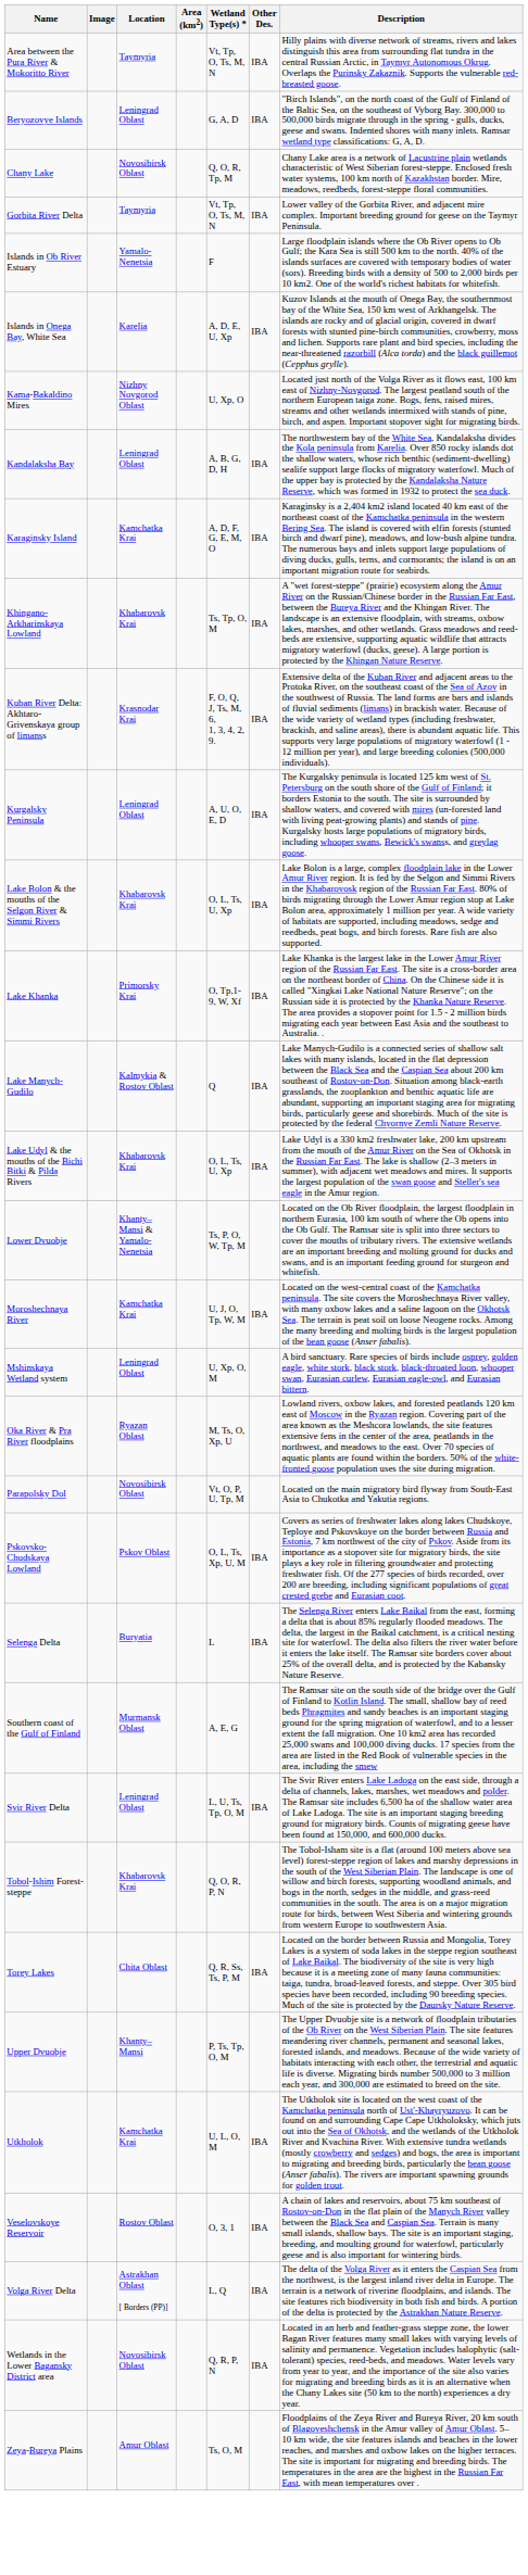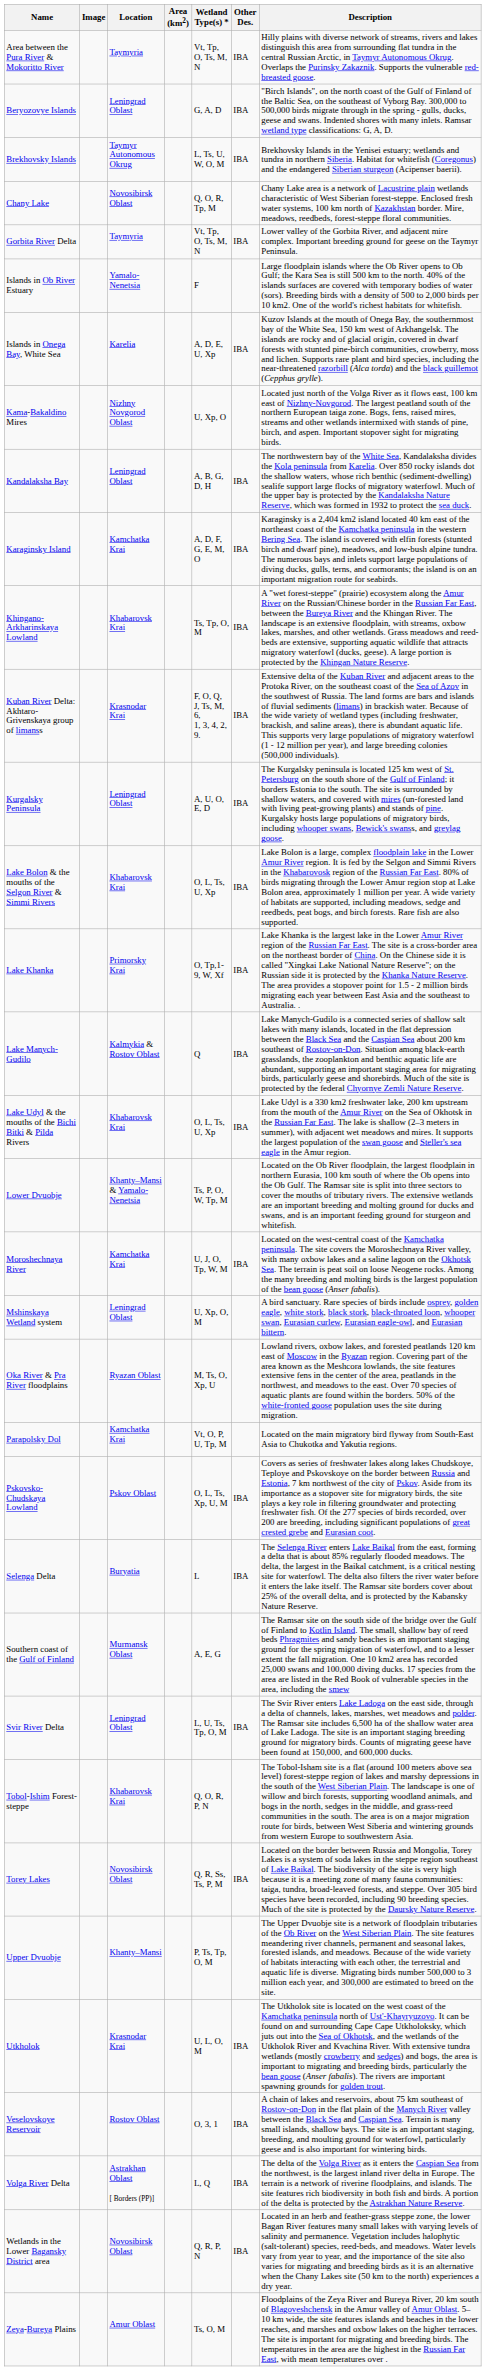+ row: Brekhovsky Islands | Taymyr Autonomous Okrug | L, Ts, U, W, O, M | IBA | Brekhovsky Islands in the Yenisei estuary; wetlands and tundra in northern Siberia. Habitat for whitefish (Coregonus) and the endangered Siberian sturgeon (Acipenser baerii).
Parapolsky Dol | Location: Novosibirsk Oblast -> Kamchatka Krai
Torey Lakes | Location: Chita Oblast -> Novosibirsk Oblast
Utkholok | Location: Kamchatka Krai -> Krasnodar Krai
